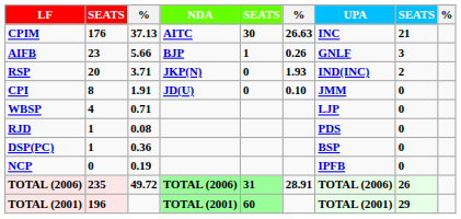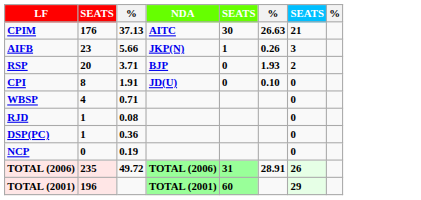- column: UPA | INC | GNLF | IND(INC) | JMM | LJP | PDS | BSP | IPFB | TOTAL (2006) | TOTAL (2001)
AIFB | NDA: BJP -> JKP(N)
RSP | NDA: JKP(N) -> BJP
